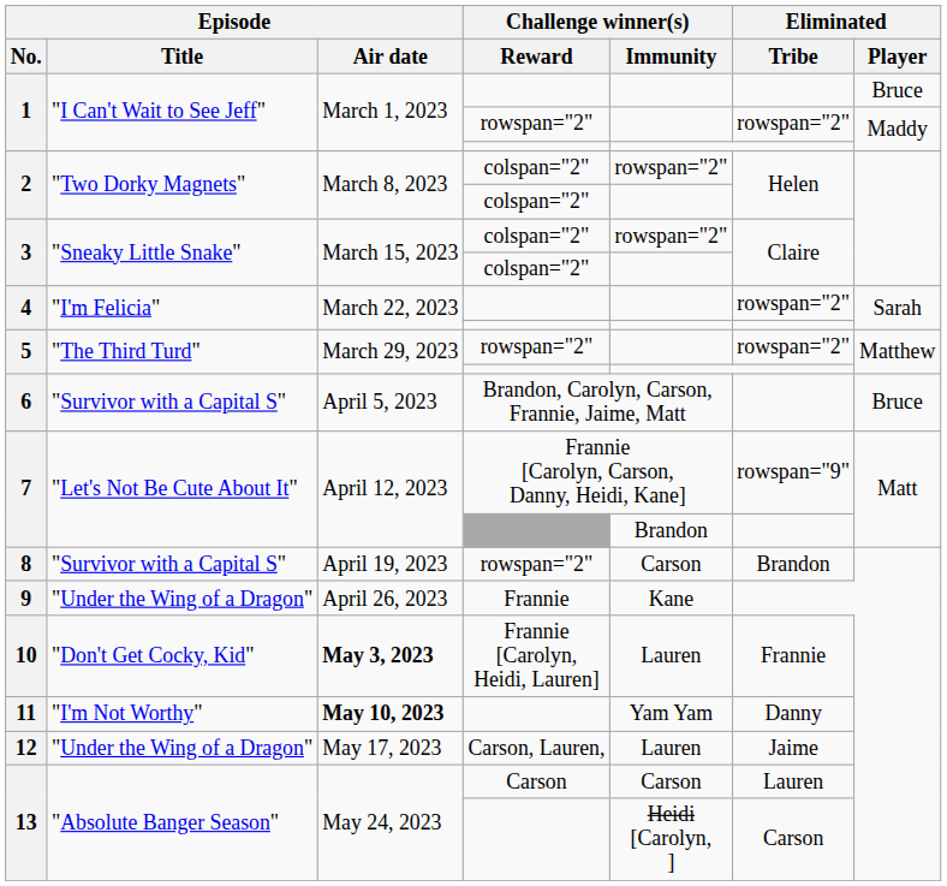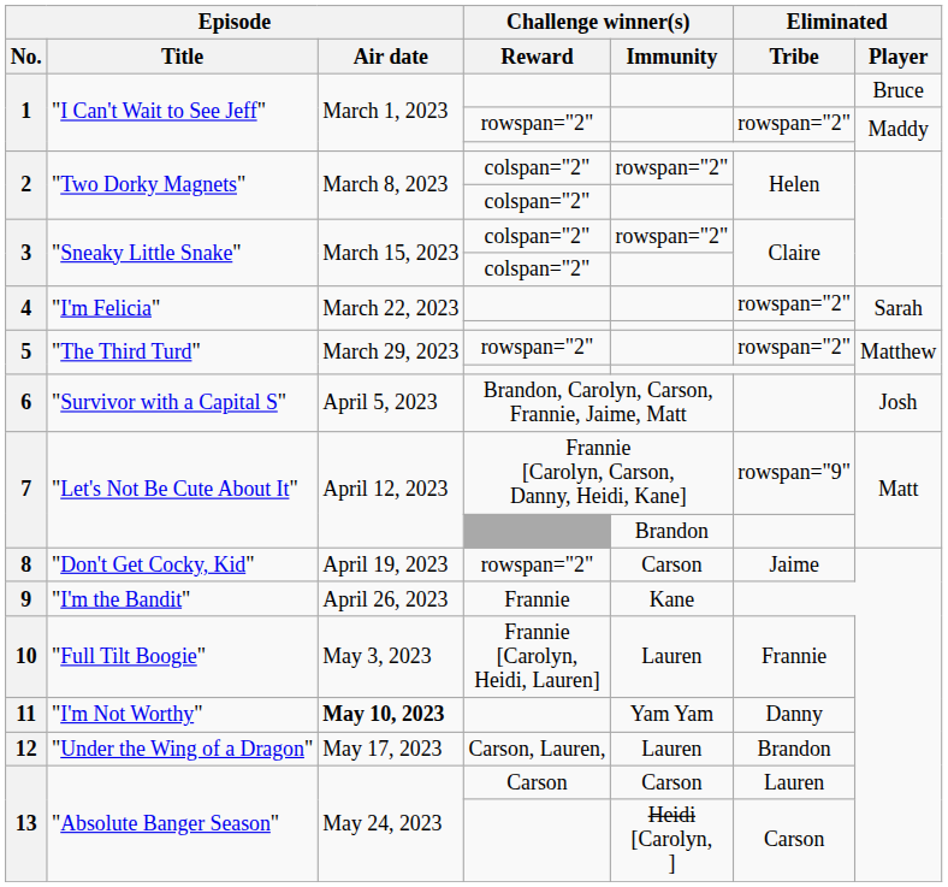6 | Eliminated / Player: Bruce -> Josh
8 | Episode / Title: "Survivor with a Capital S" -> "Don't Get Cocky, Kid"
8 | Eliminated / Tribe: Brandon -> Jaime
9 | Episode / Title: "Under the Wing of a Dragon" -> "I'm the Bandit"
10 | Episode / Title: "Don't Get Cocky, Kid" -> "Full Tilt Boogie"
10 | Episode / Air date: bold -> normal
12 | Eliminated / Tribe: Jaime -> Brandon
